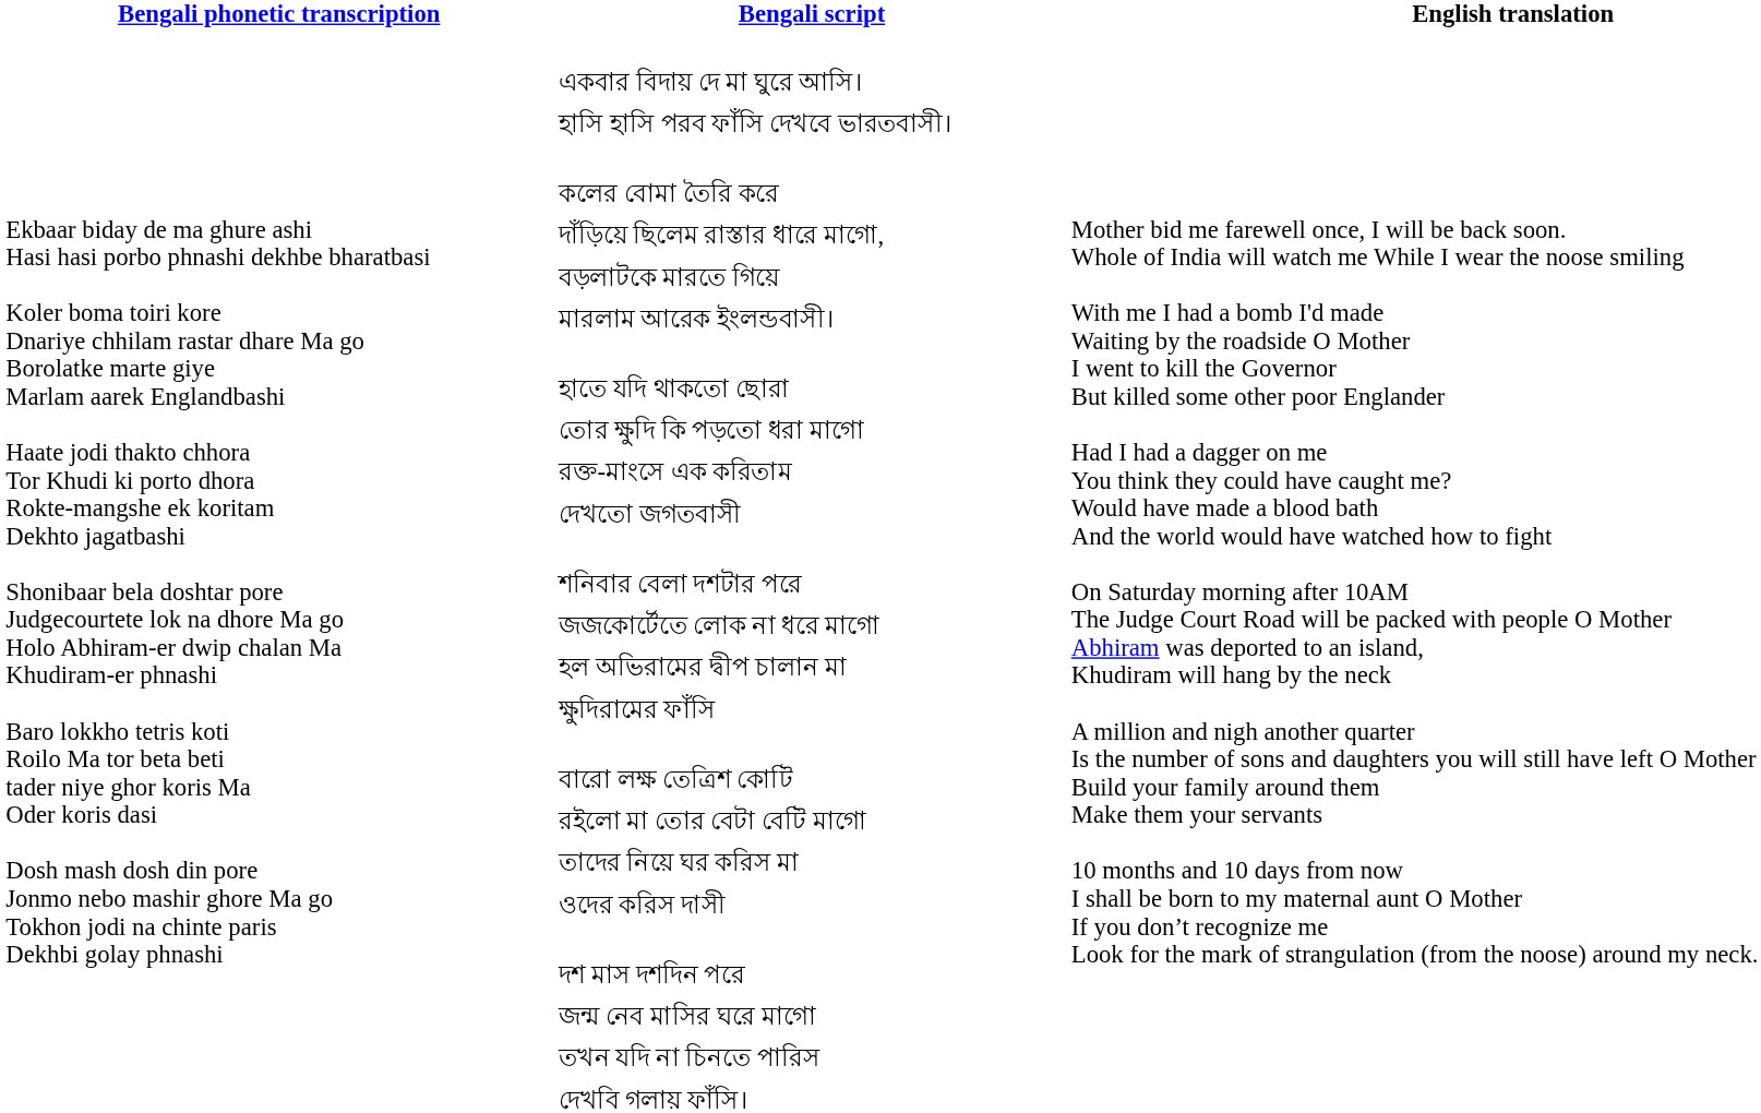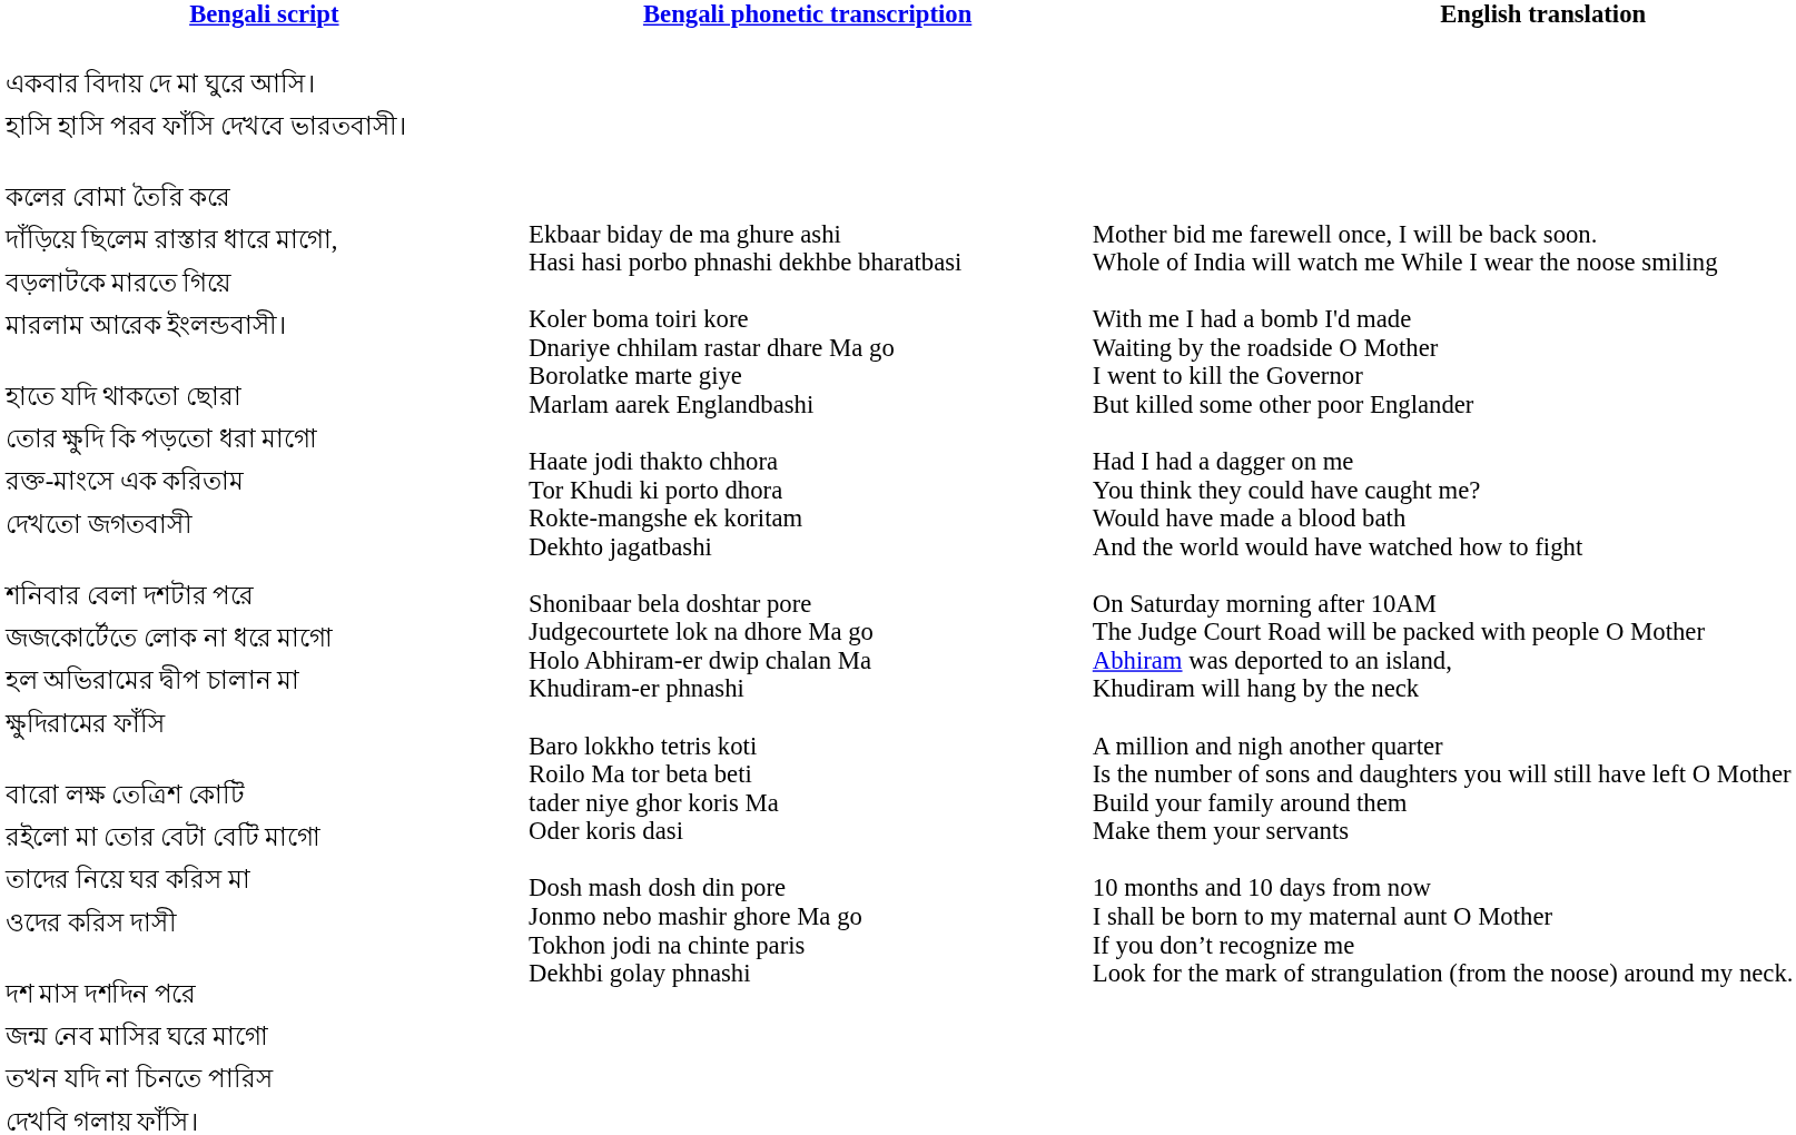columns swapped: Bengali script <-> Bengali phonetic transcription
